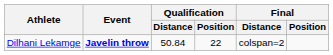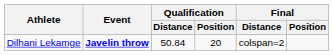Dilhani Lekamge | Qualification / Position: 22 -> 20
